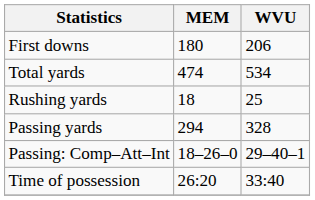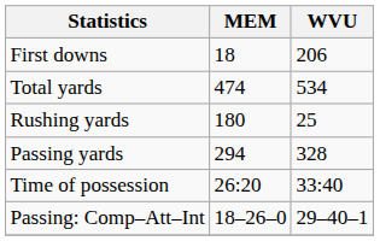First downs | MEM: 180 -> 18
Rushing yards | MEM: 18 -> 180
rows swapped: Passing: Comp–Att–Int <-> Time of possession
